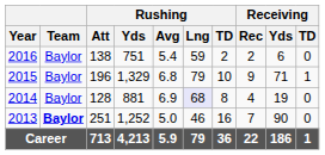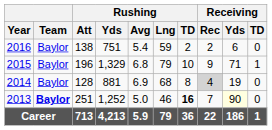2014 | Rushing / Lng: lavender background -> no background
2014 | Receiving / Rec: no background -> lightgrey background
2013 | Rushing / TD: normal -> bold
2013 | Receiving / Yds: no background -> lightyellow background
